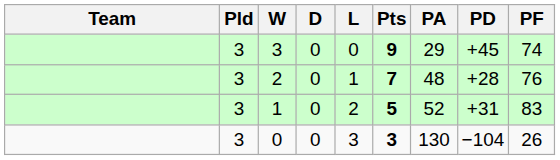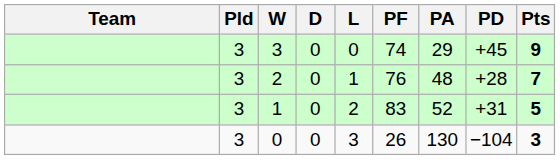columns swapped: PF <-> Pts
